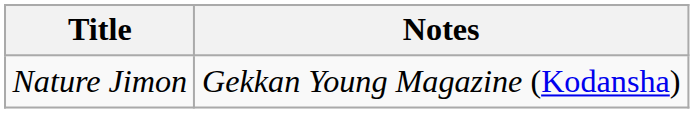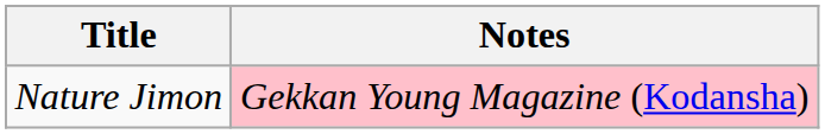Nature Jimon | Notes: no background -> pink background
